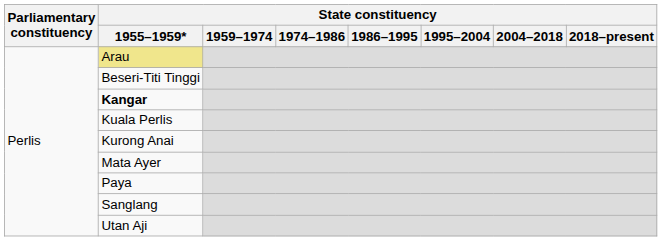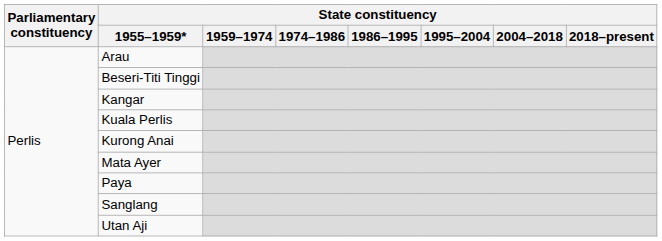Arau | State constituency / 1955–1959*: khaki background -> no background
Kangar | State constituency / 1955–1959*: bold -> normal
